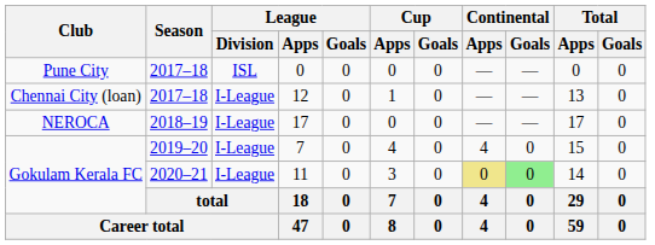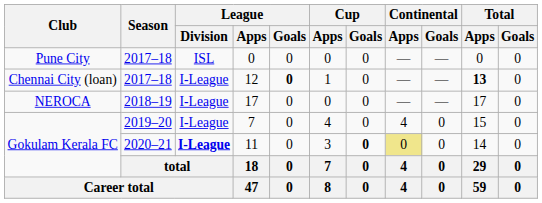12 | League / Goals: normal -> bold
12 | Total / Apps: normal -> bold
11 | League / Division: normal -> bold
11 | Cup / Goals: normal -> bold
11 | Continental / Goals: lightgreen background -> no background
